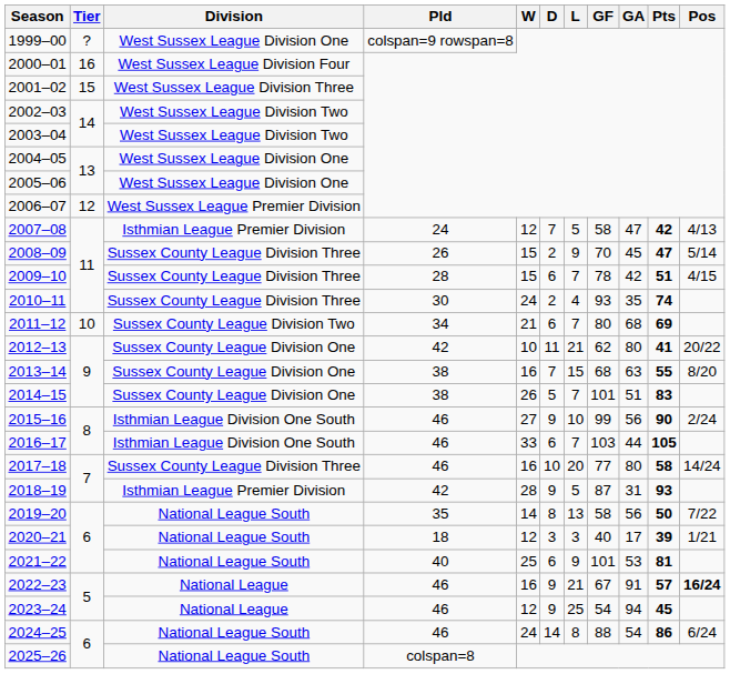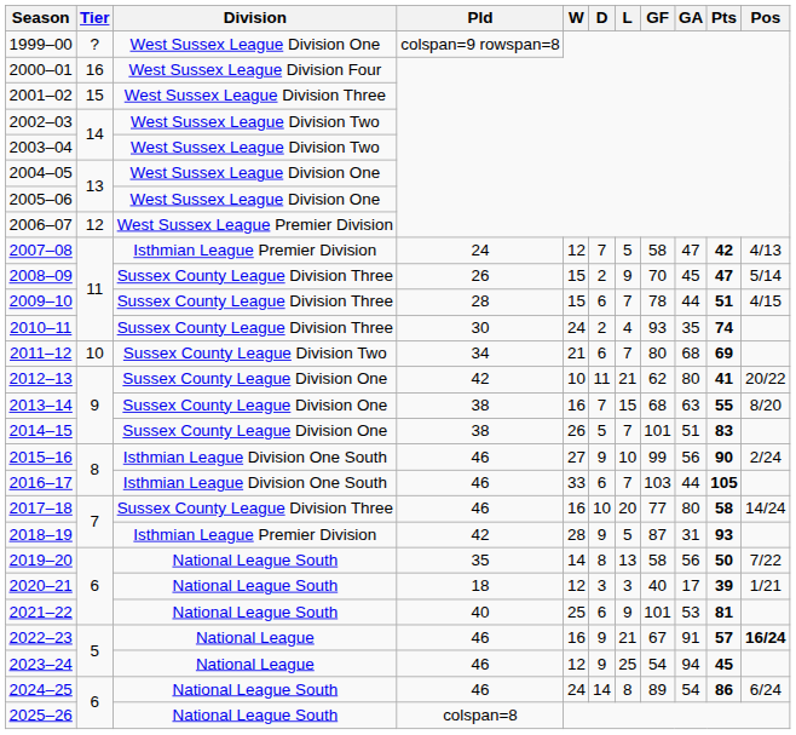2009–10 | GA: 42 -> 44
2024–25 | GF: 88 -> 89
